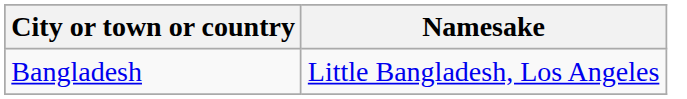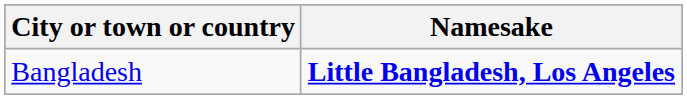Bangladesh | Namesake: normal -> bold
